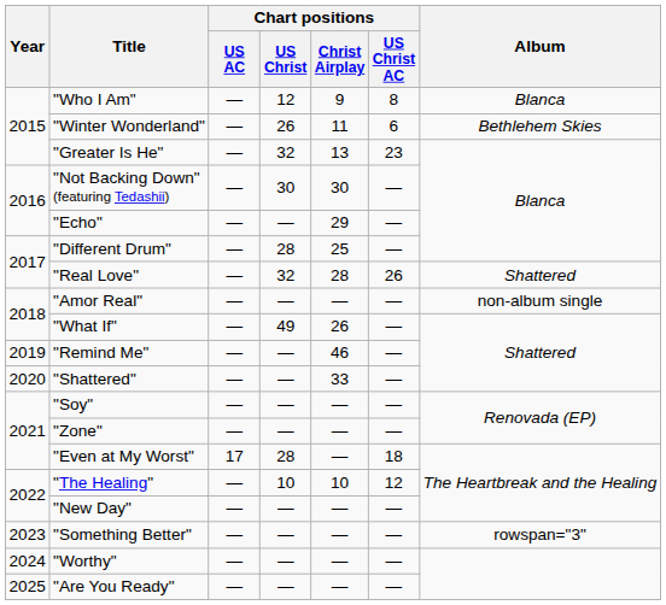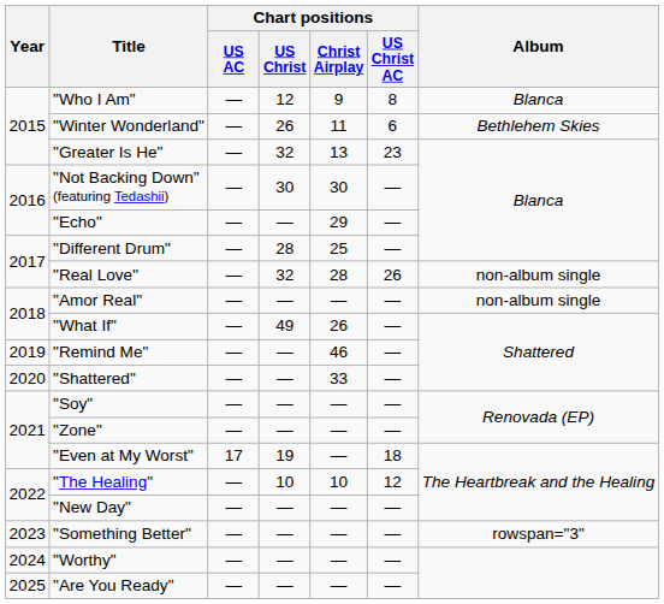"Real Love" | Album: Shattered -> non-album single
"Even at My Worst" | Chart positions / US Christ: 28 -> 19
